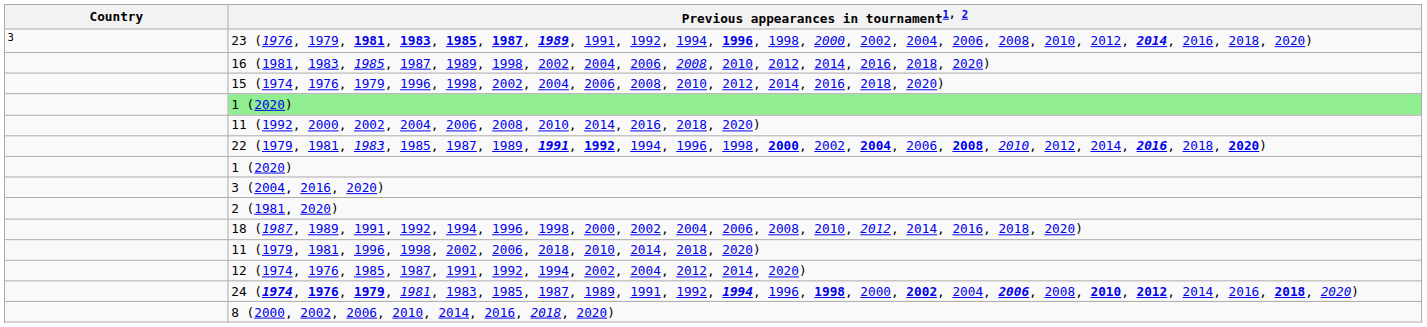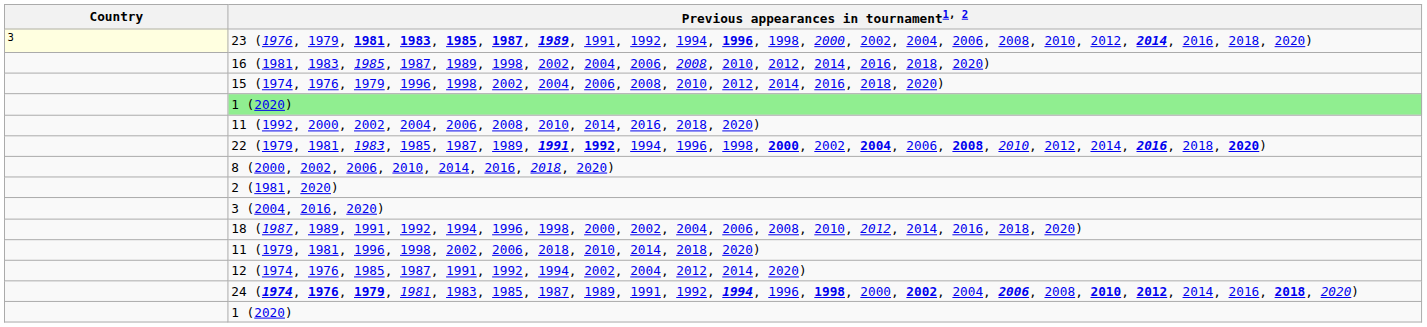row 2 | Country: no background -> lightyellow background
row 8 | Previous appearances in tournament1, 2: 1 (2020) -> 8 (2000, 2002, 2006, 2010, 2014, 2016, 2018, 2020)
row 9 | Previous appearances in tournament1, 2: 3 (2004, 2016, 2020) -> 2 (1981, 2020)
row 10 | Previous appearances in tournament1, 2: 2 (1981, 2020) -> 3 (2004, 2016, 2020)
row 15 | Previous appearances in tournament1, 2: 8 (2000, 2002, 2006, 2010, 2014, 2016, 2018, 2020) -> 1 (2020)
